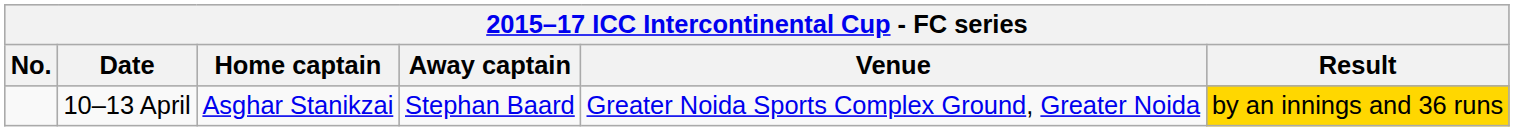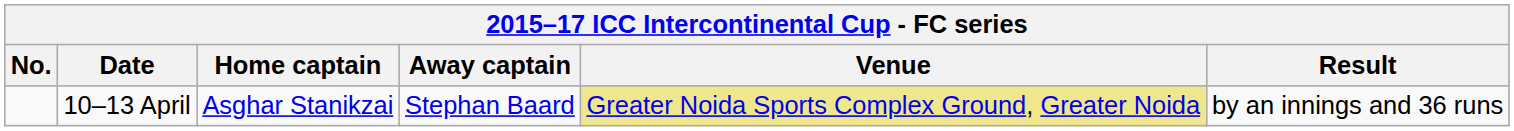10–13 April | Venue: no background -> khaki background
10–13 April | Result: gold background -> no background
